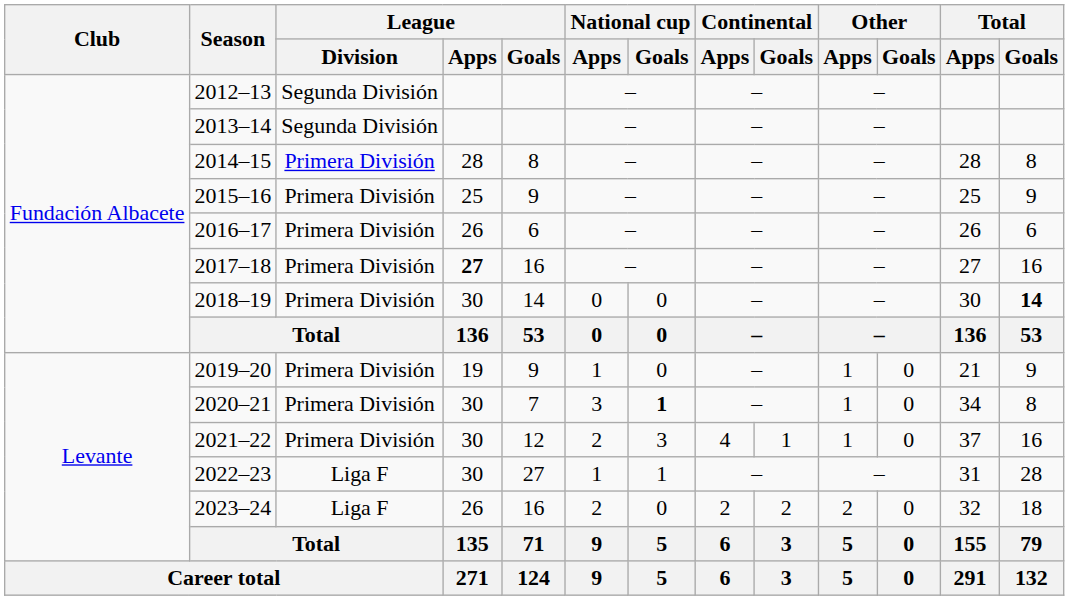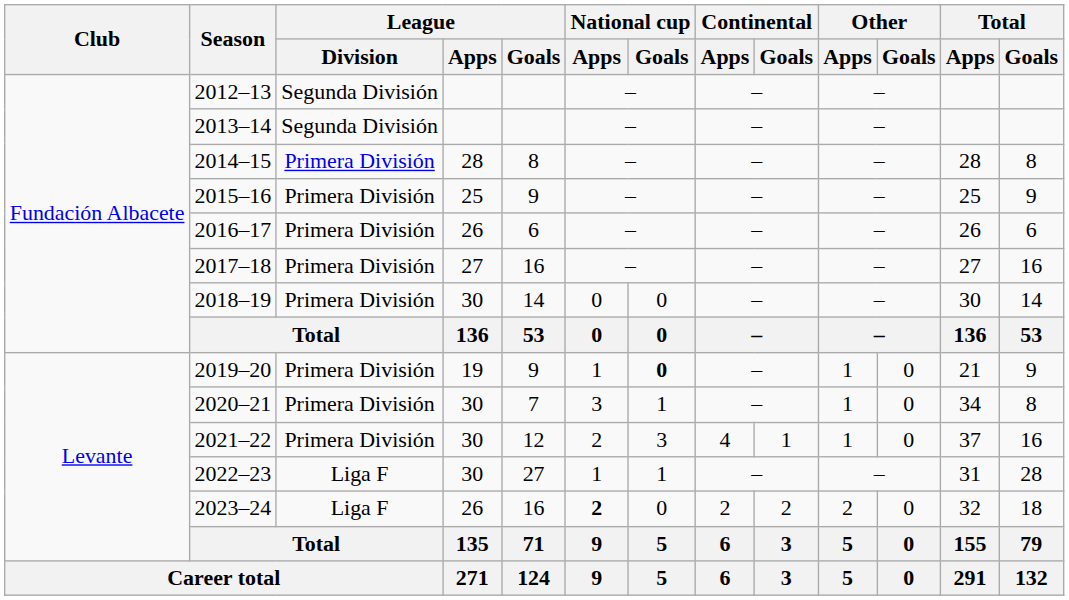2017–18 | League / Apps: bold -> normal
2018–19 | Total / Goals: bold -> normal
2019–20 | National cup / Goals: normal -> bold
2020–21 | National cup / Goals: bold -> normal
2023–24 | National cup / Apps: normal -> bold
